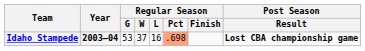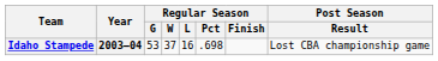Idaho Stampede | Regular Season / Pct: lightsalmon background -> no background
Idaho Stampede | Post Season / Result: bold -> normal
